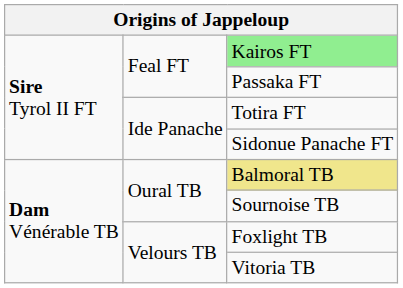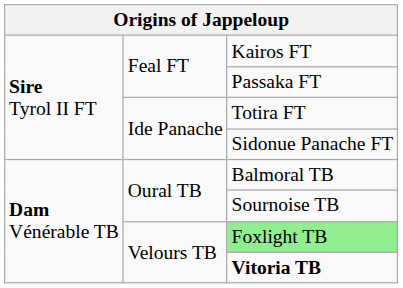Kairos FT | column 3: lightgreen background -> no background
Balmoral TB | column 3: khaki background -> no background
Foxlight TB | column 3: no background -> lightgreen background
Vitoria TB | column 3: normal -> bold
